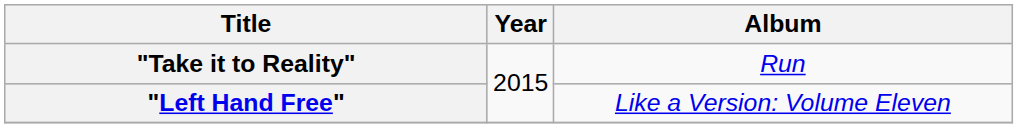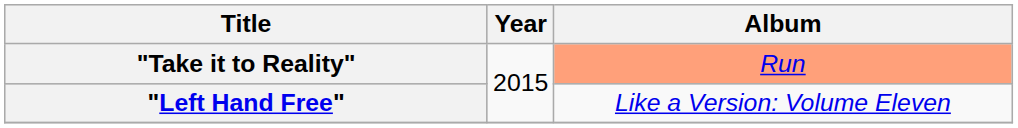"Take it to Reality" | Album: no background -> lightsalmon background
